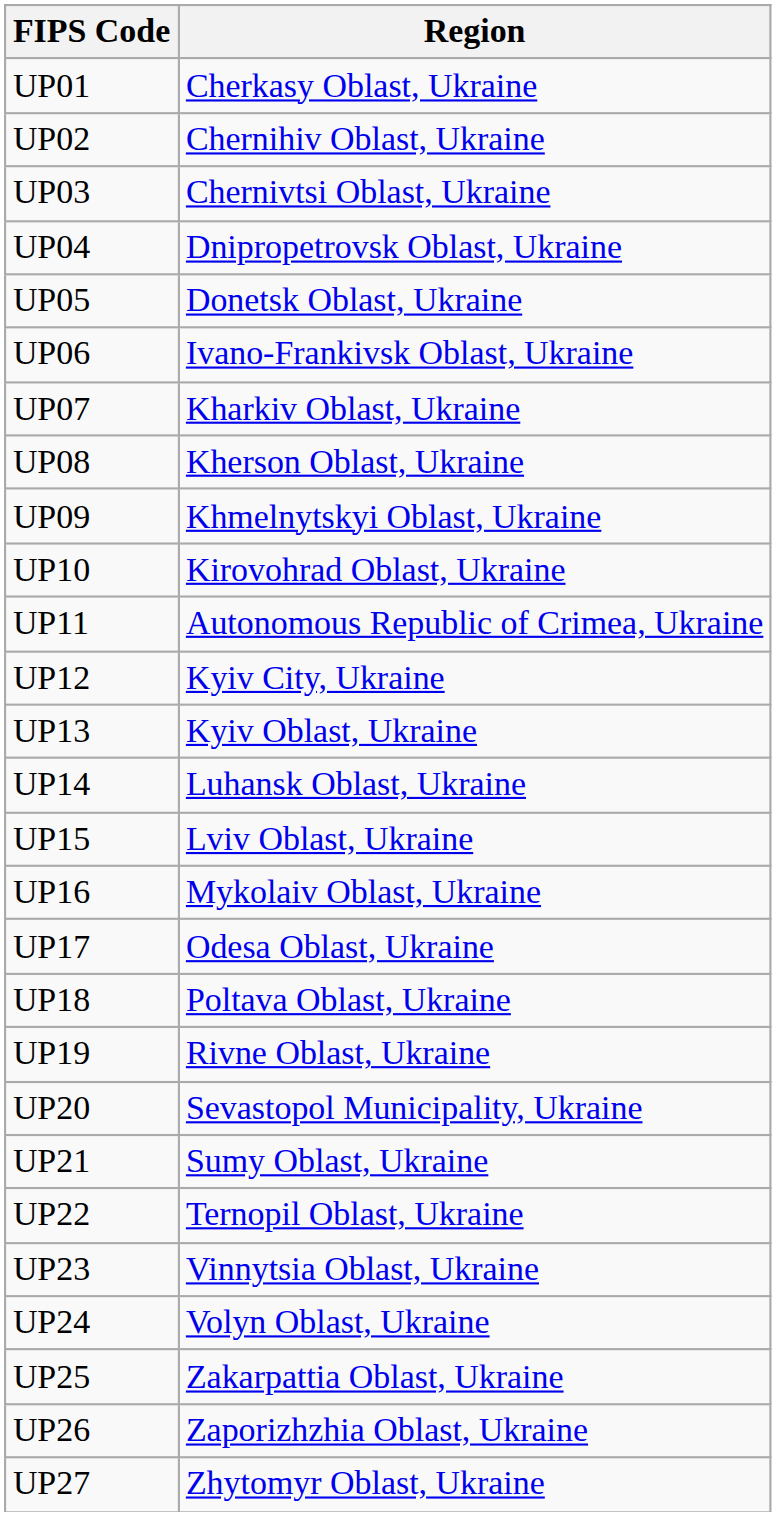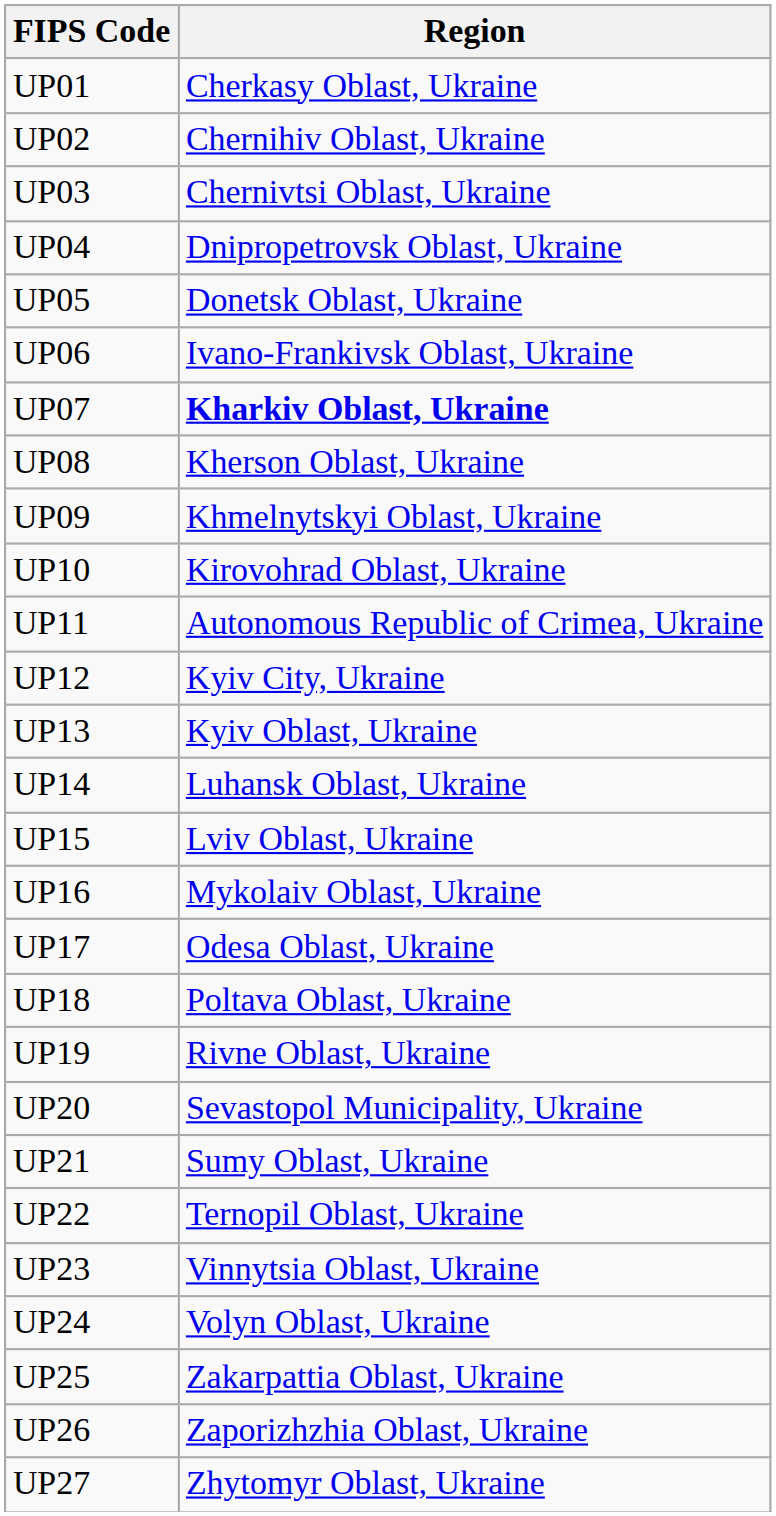UP07 | Region: normal -> bold
